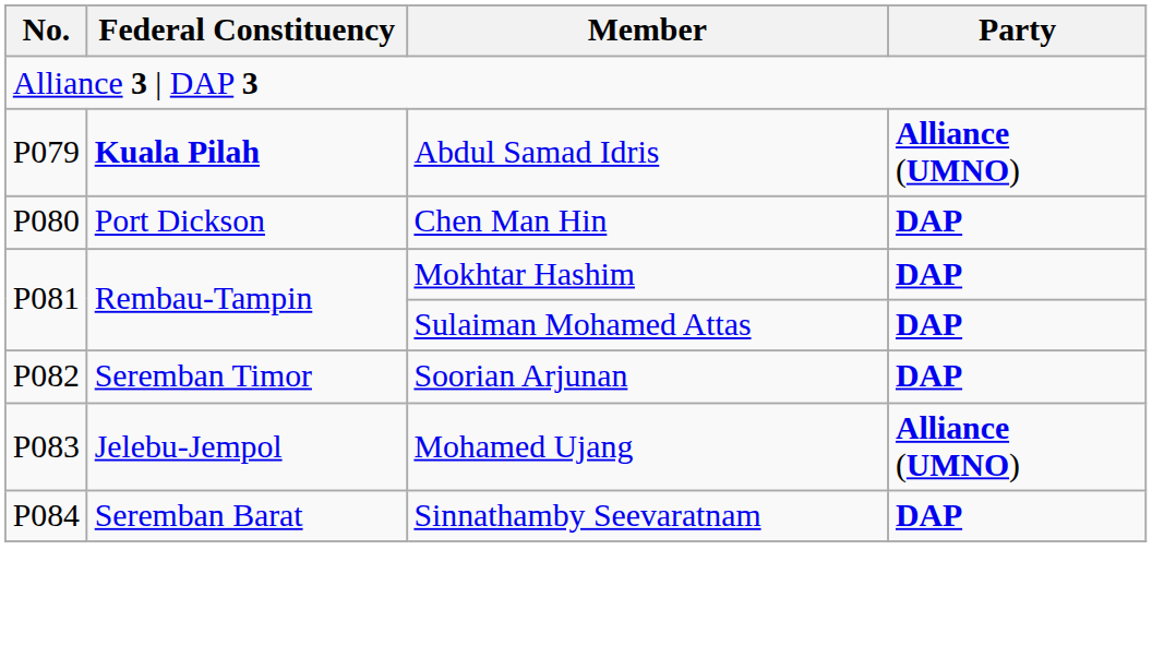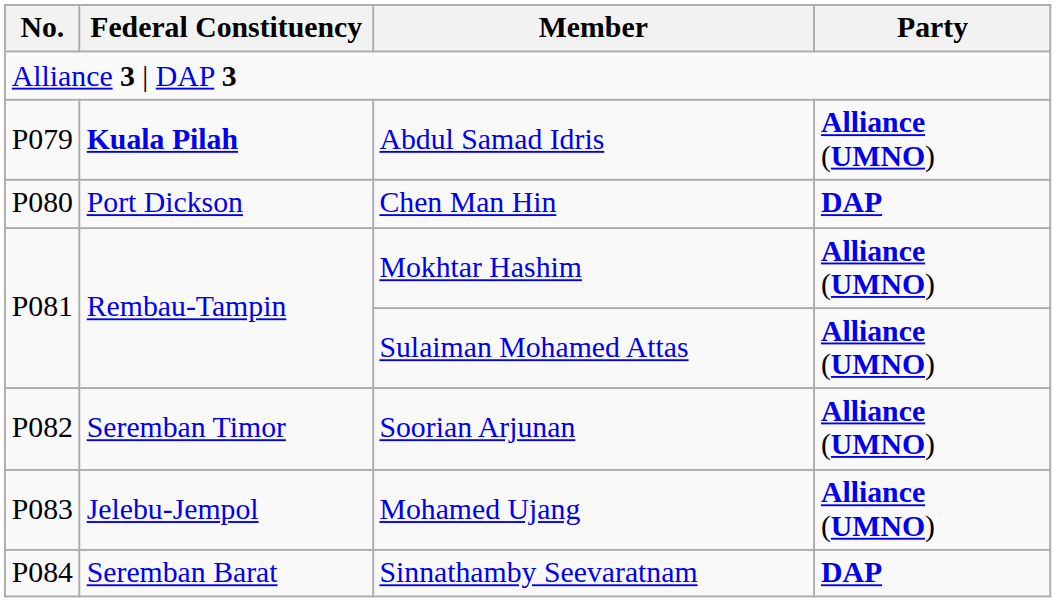Mokhtar Hashim | Party: DAP -> Alliance (UMNO)
Sulaiman Mohamed Attas | Party: DAP -> Alliance (UMNO)
Soorian Arjunan | Party: DAP -> Alliance (UMNO)
